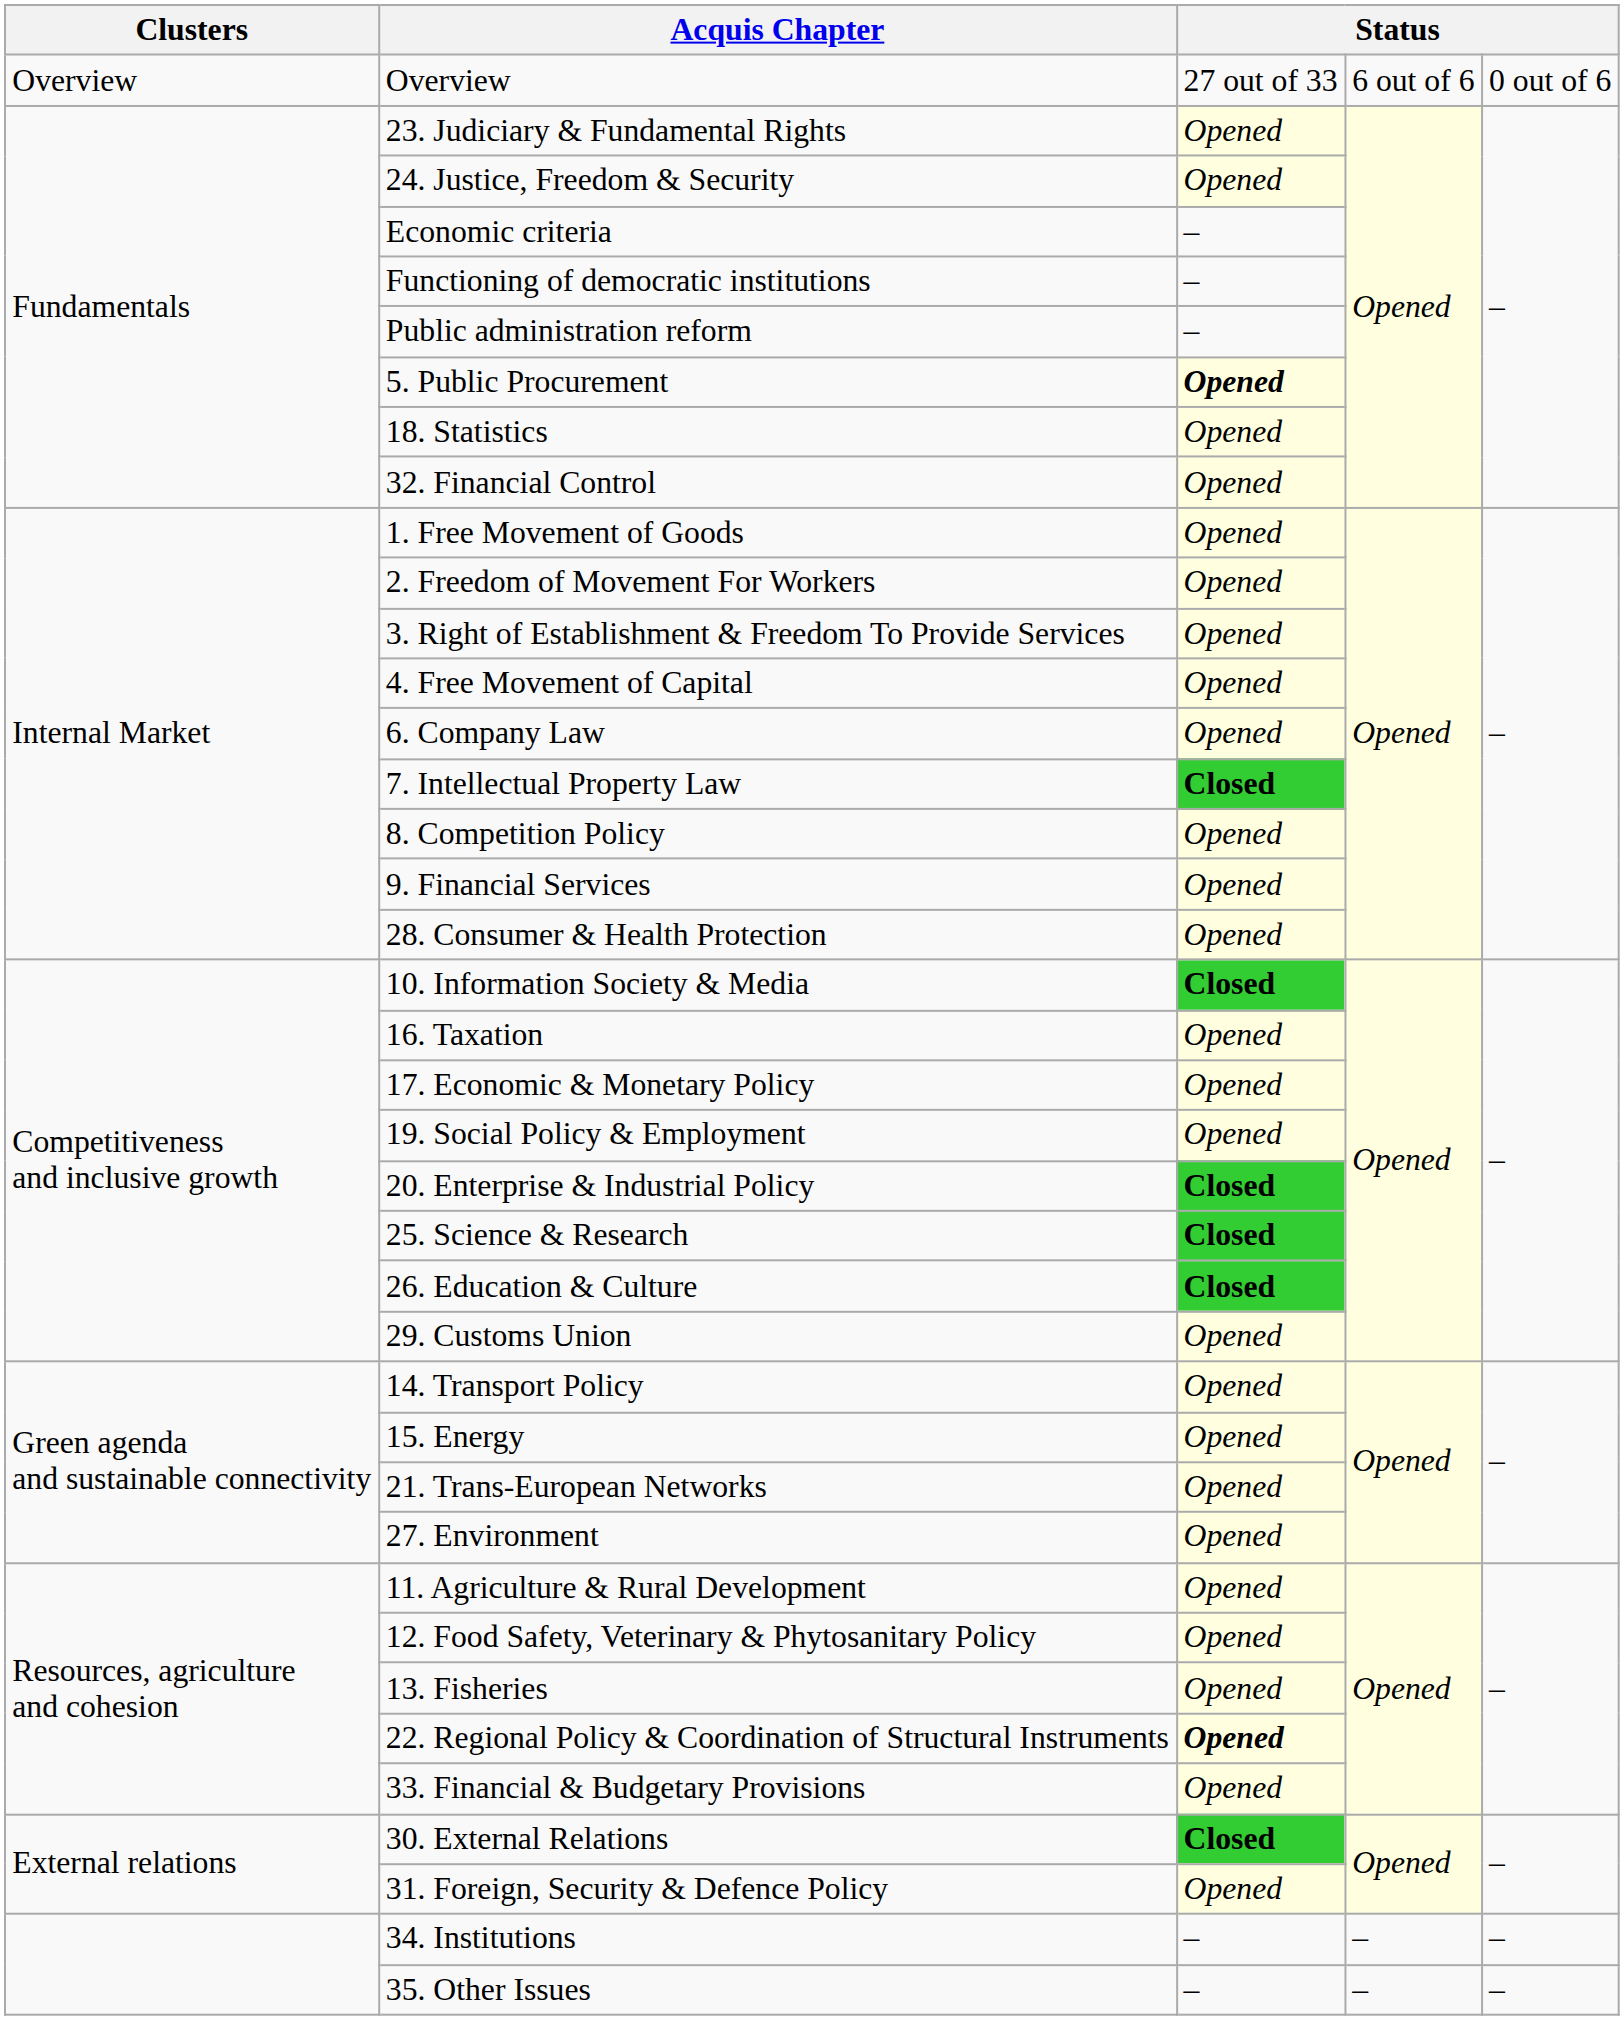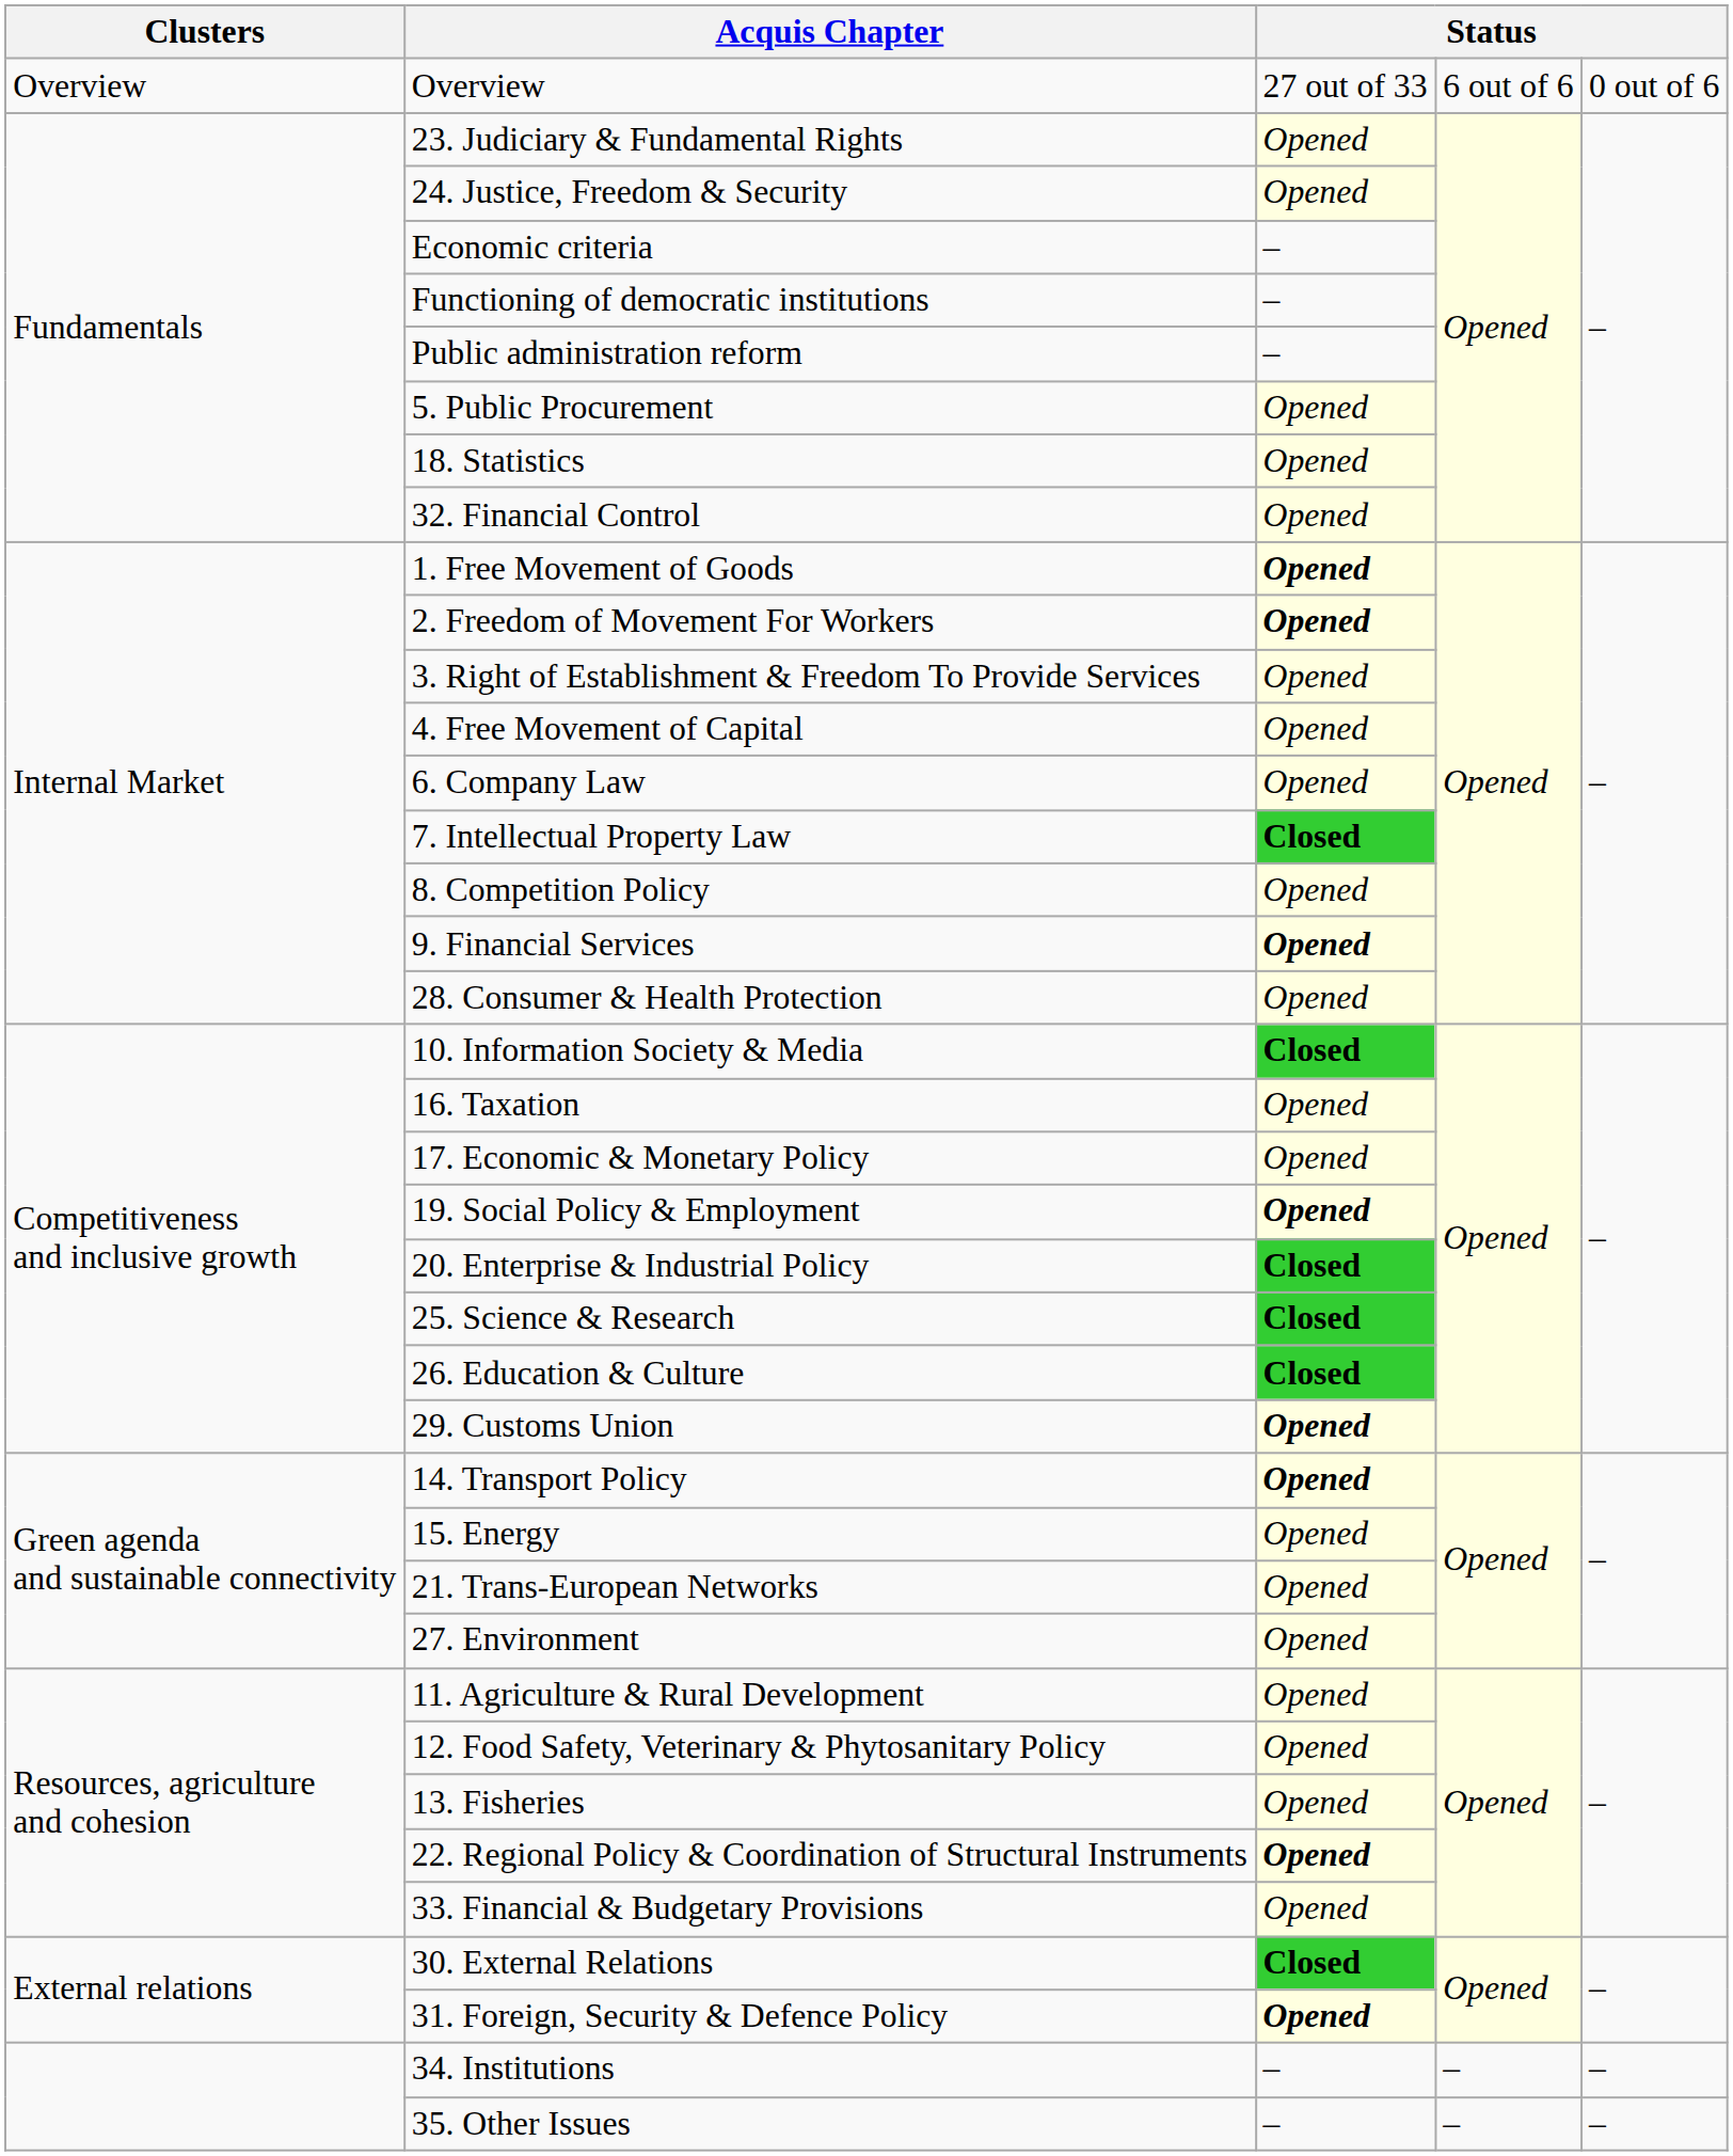5. Public Procurement | column 3: bold -> normal
1. Free Movement of Goods | column 3: normal -> bold
2. Freedom of Movement For Workers | column 3: normal -> bold
9. Financial Services | column 3: normal -> bold
19. Social Policy & Employment | column 3: normal -> bold
29. Customs Union | column 3: normal -> bold
14. Transport Policy | column 3: normal -> bold
31. Foreign, Security & Defence Policy | column 3: normal -> bold
